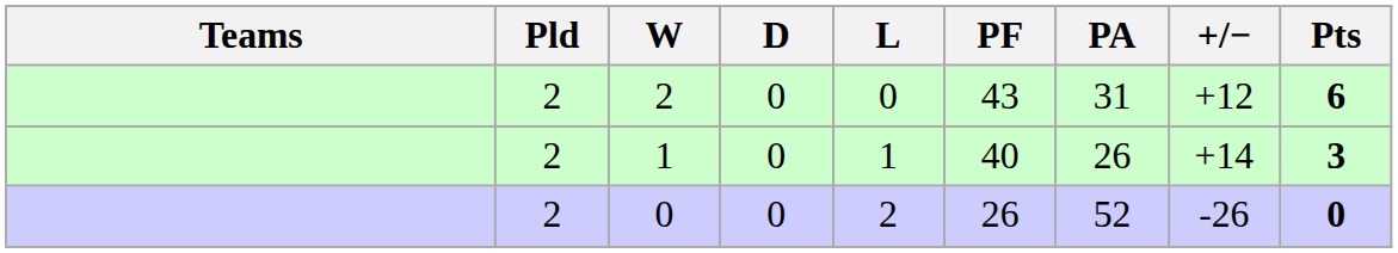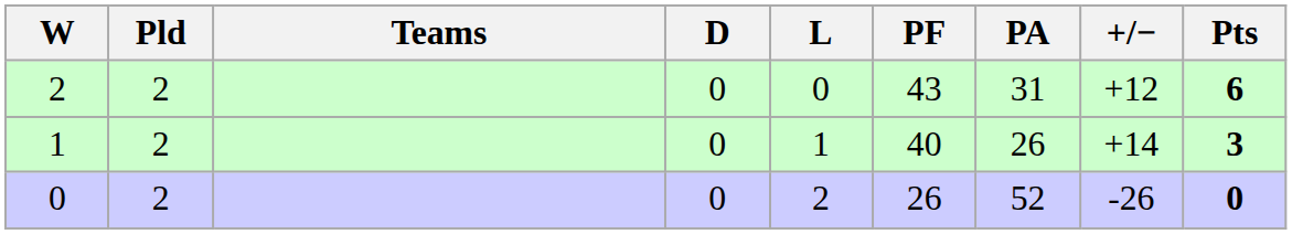columns swapped: Teams <-> W
